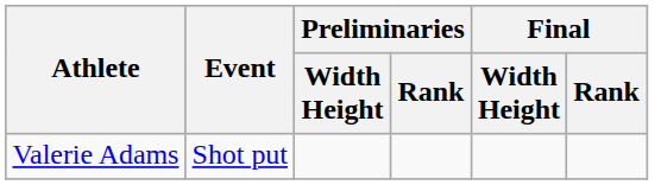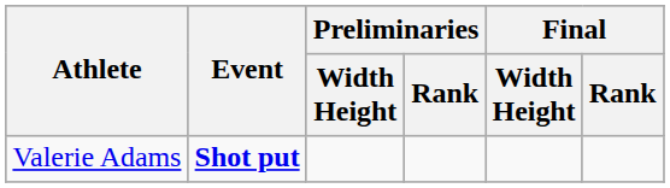Valerie Adams | Event: normal -> bold
